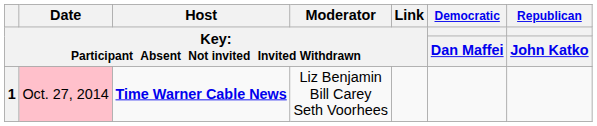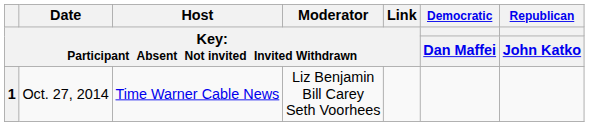1 | column 2: pink background -> no background
1 | column 3: bold -> normal
